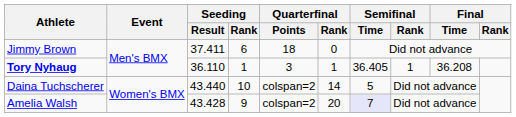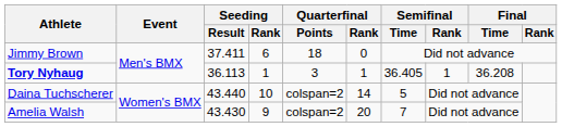Tory Nyhaug | Seeding / Result: 36.110 -> 36.113
Amelia Walsh | Seeding / Result: 43.428 -> 43.430
Amelia Walsh | Semifinal / Time: lavender background -> no background
